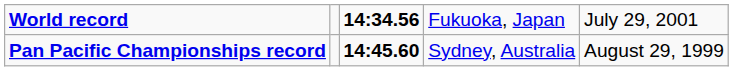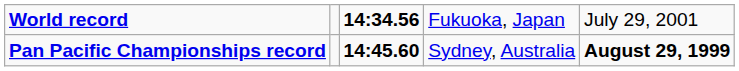Pan Pacific Championships record | column 5: normal -> bold
